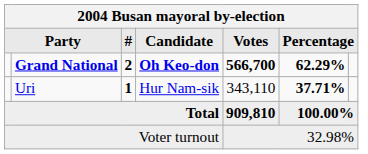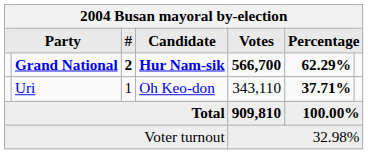Grand National | Candidate: Oh Keo-don -> Hur Nam-sik
Uri | #: bold -> normal
Uri | Candidate: Hur Nam-sik -> Oh Keo-don
